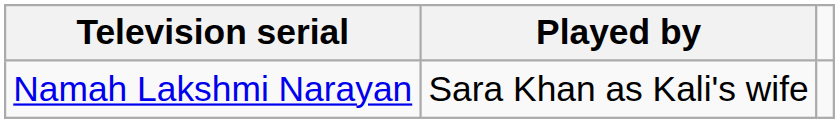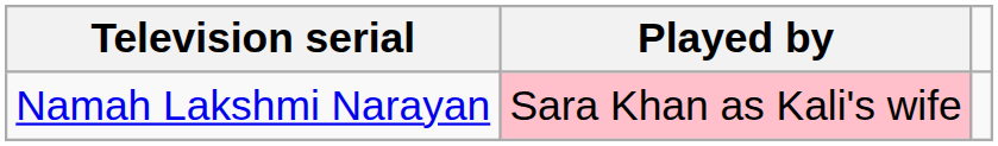Namah Lakshmi Narayan | Played by: no background -> pink background
